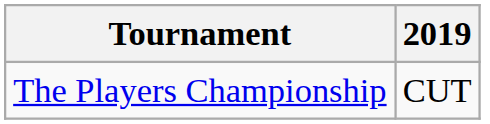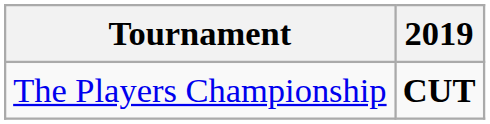The Players Championship | 2019: normal -> bold
